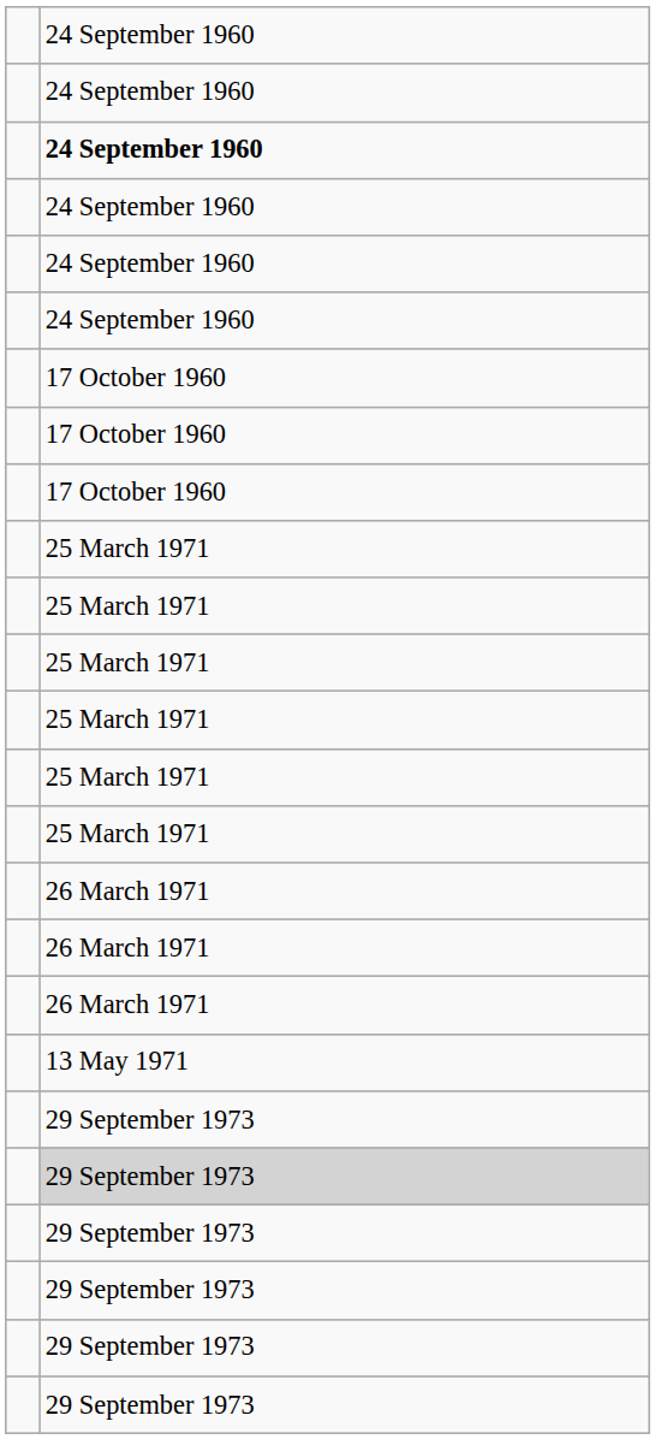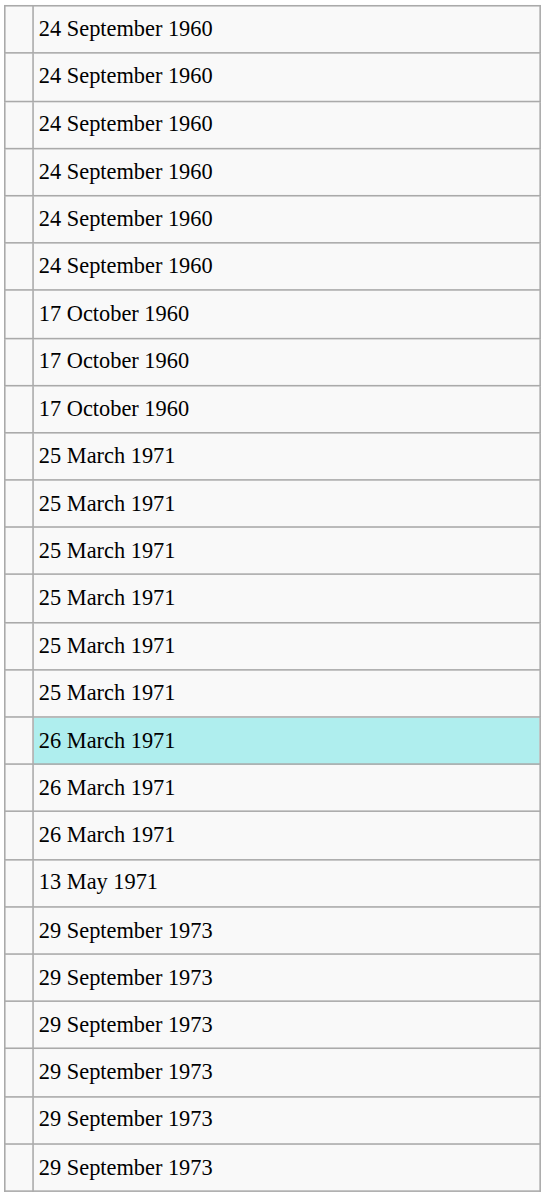row 3 | column 2: bold -> normal
row 16 | column 2: no background -> paleturquoise background
row 21 | column 2: lightgrey background -> no background
